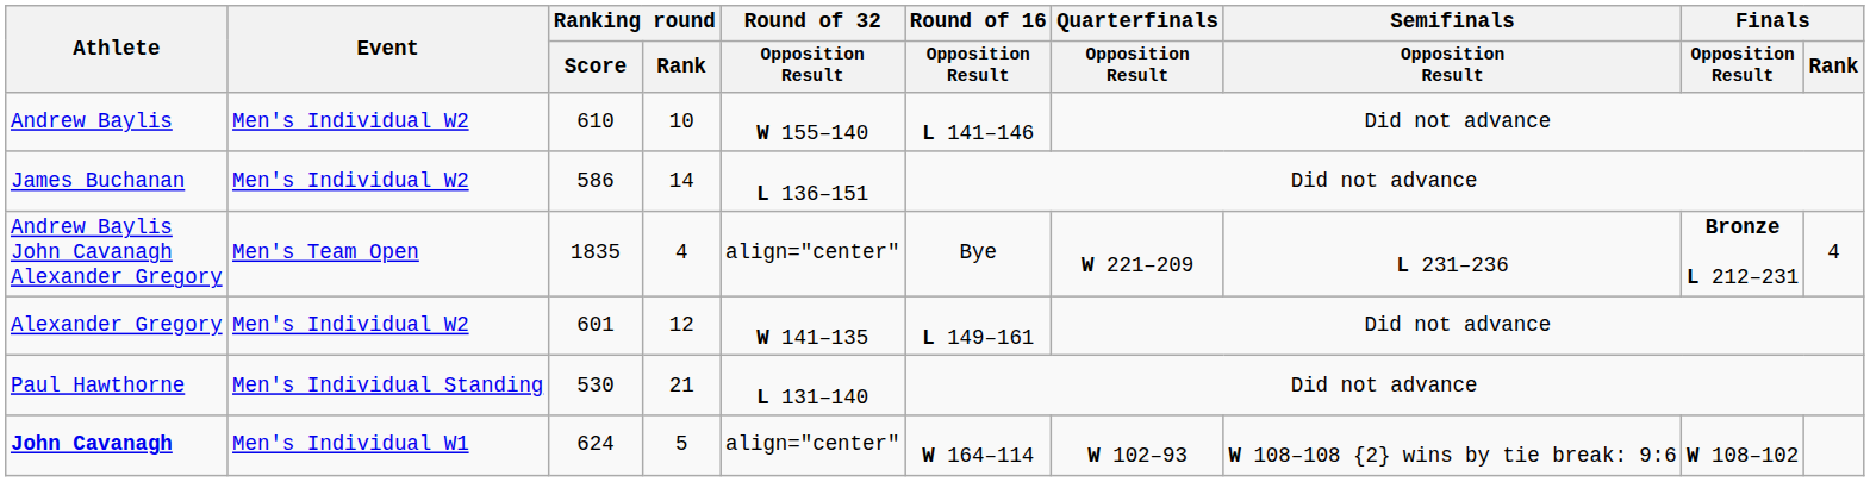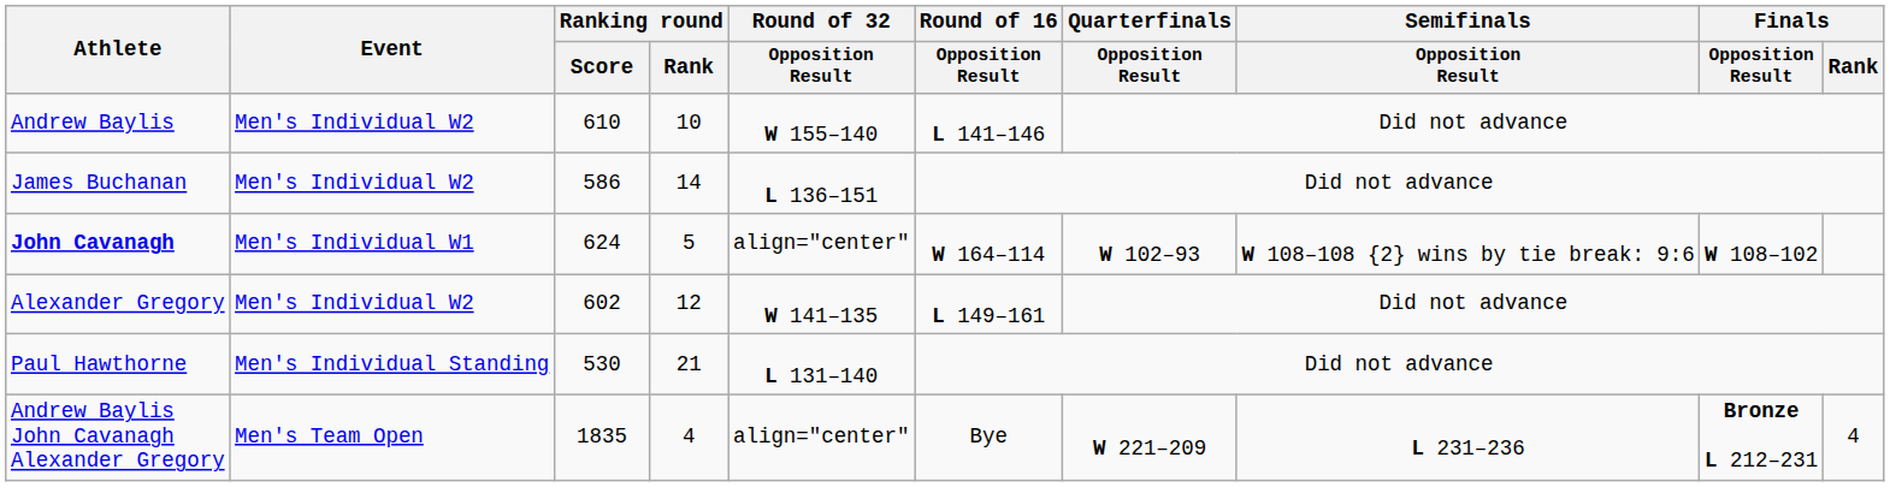rows swapped: John Cavanagh <-> Andrew Baylis John Cavanagh Alexander Gregory
Alexander Gregory | Ranking round / Score: 601 -> 602
